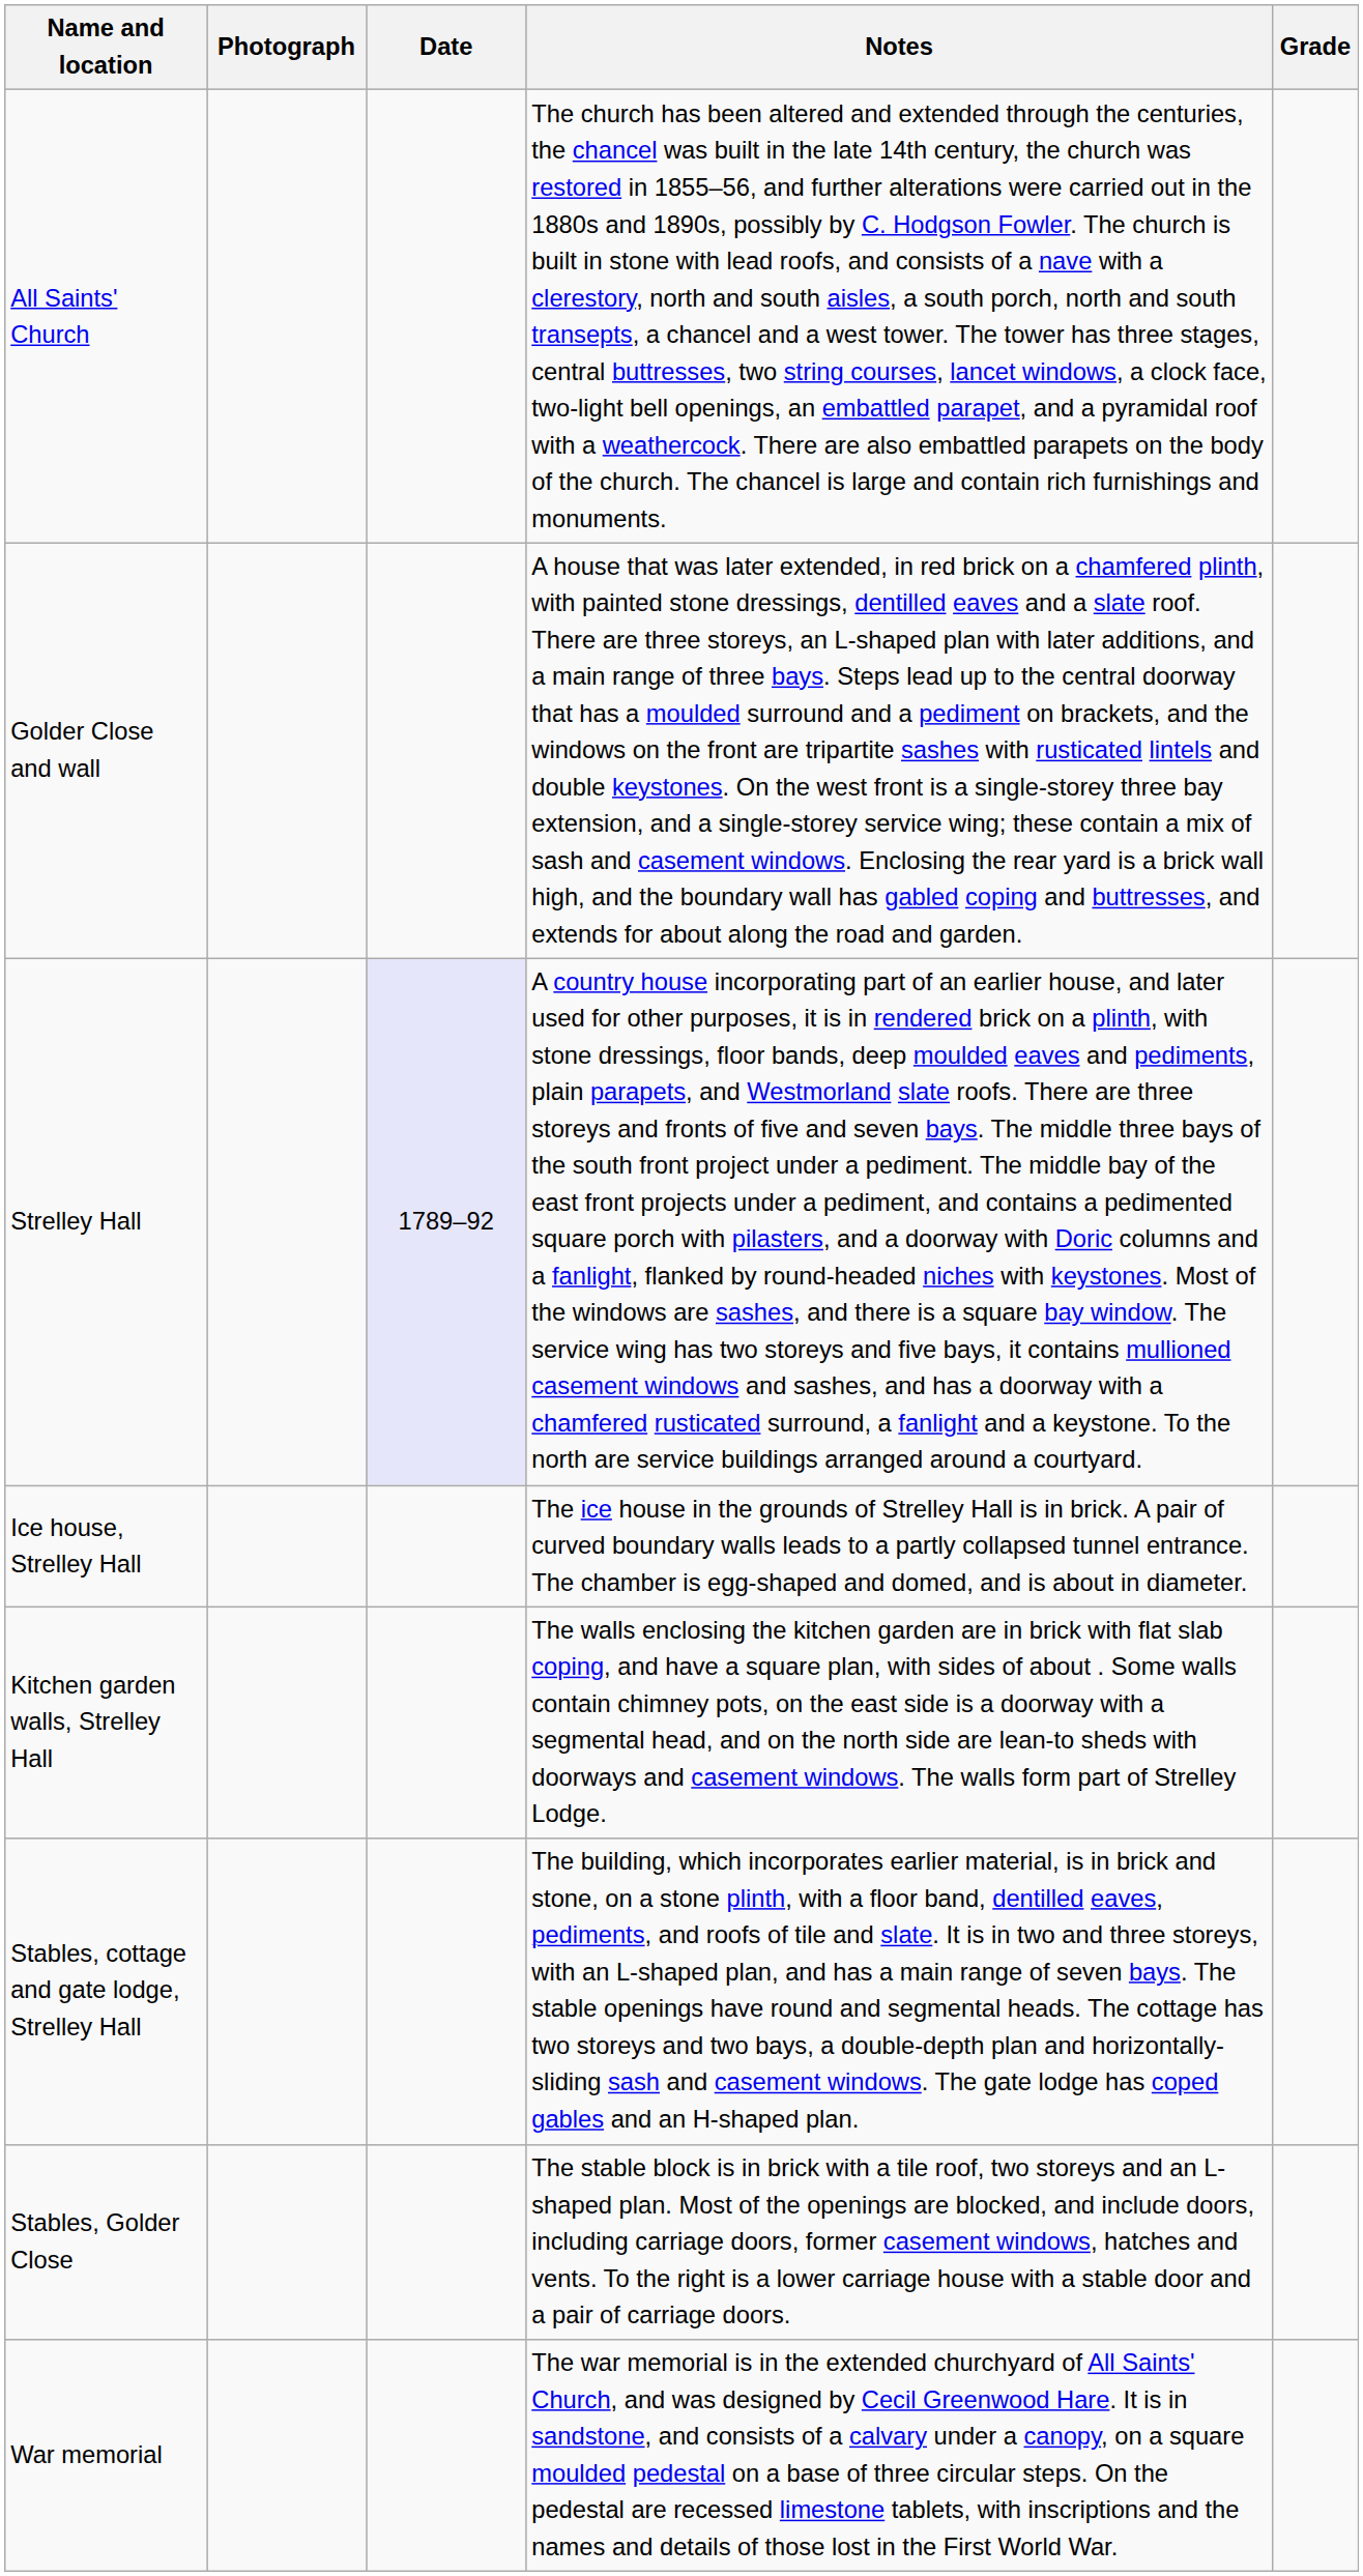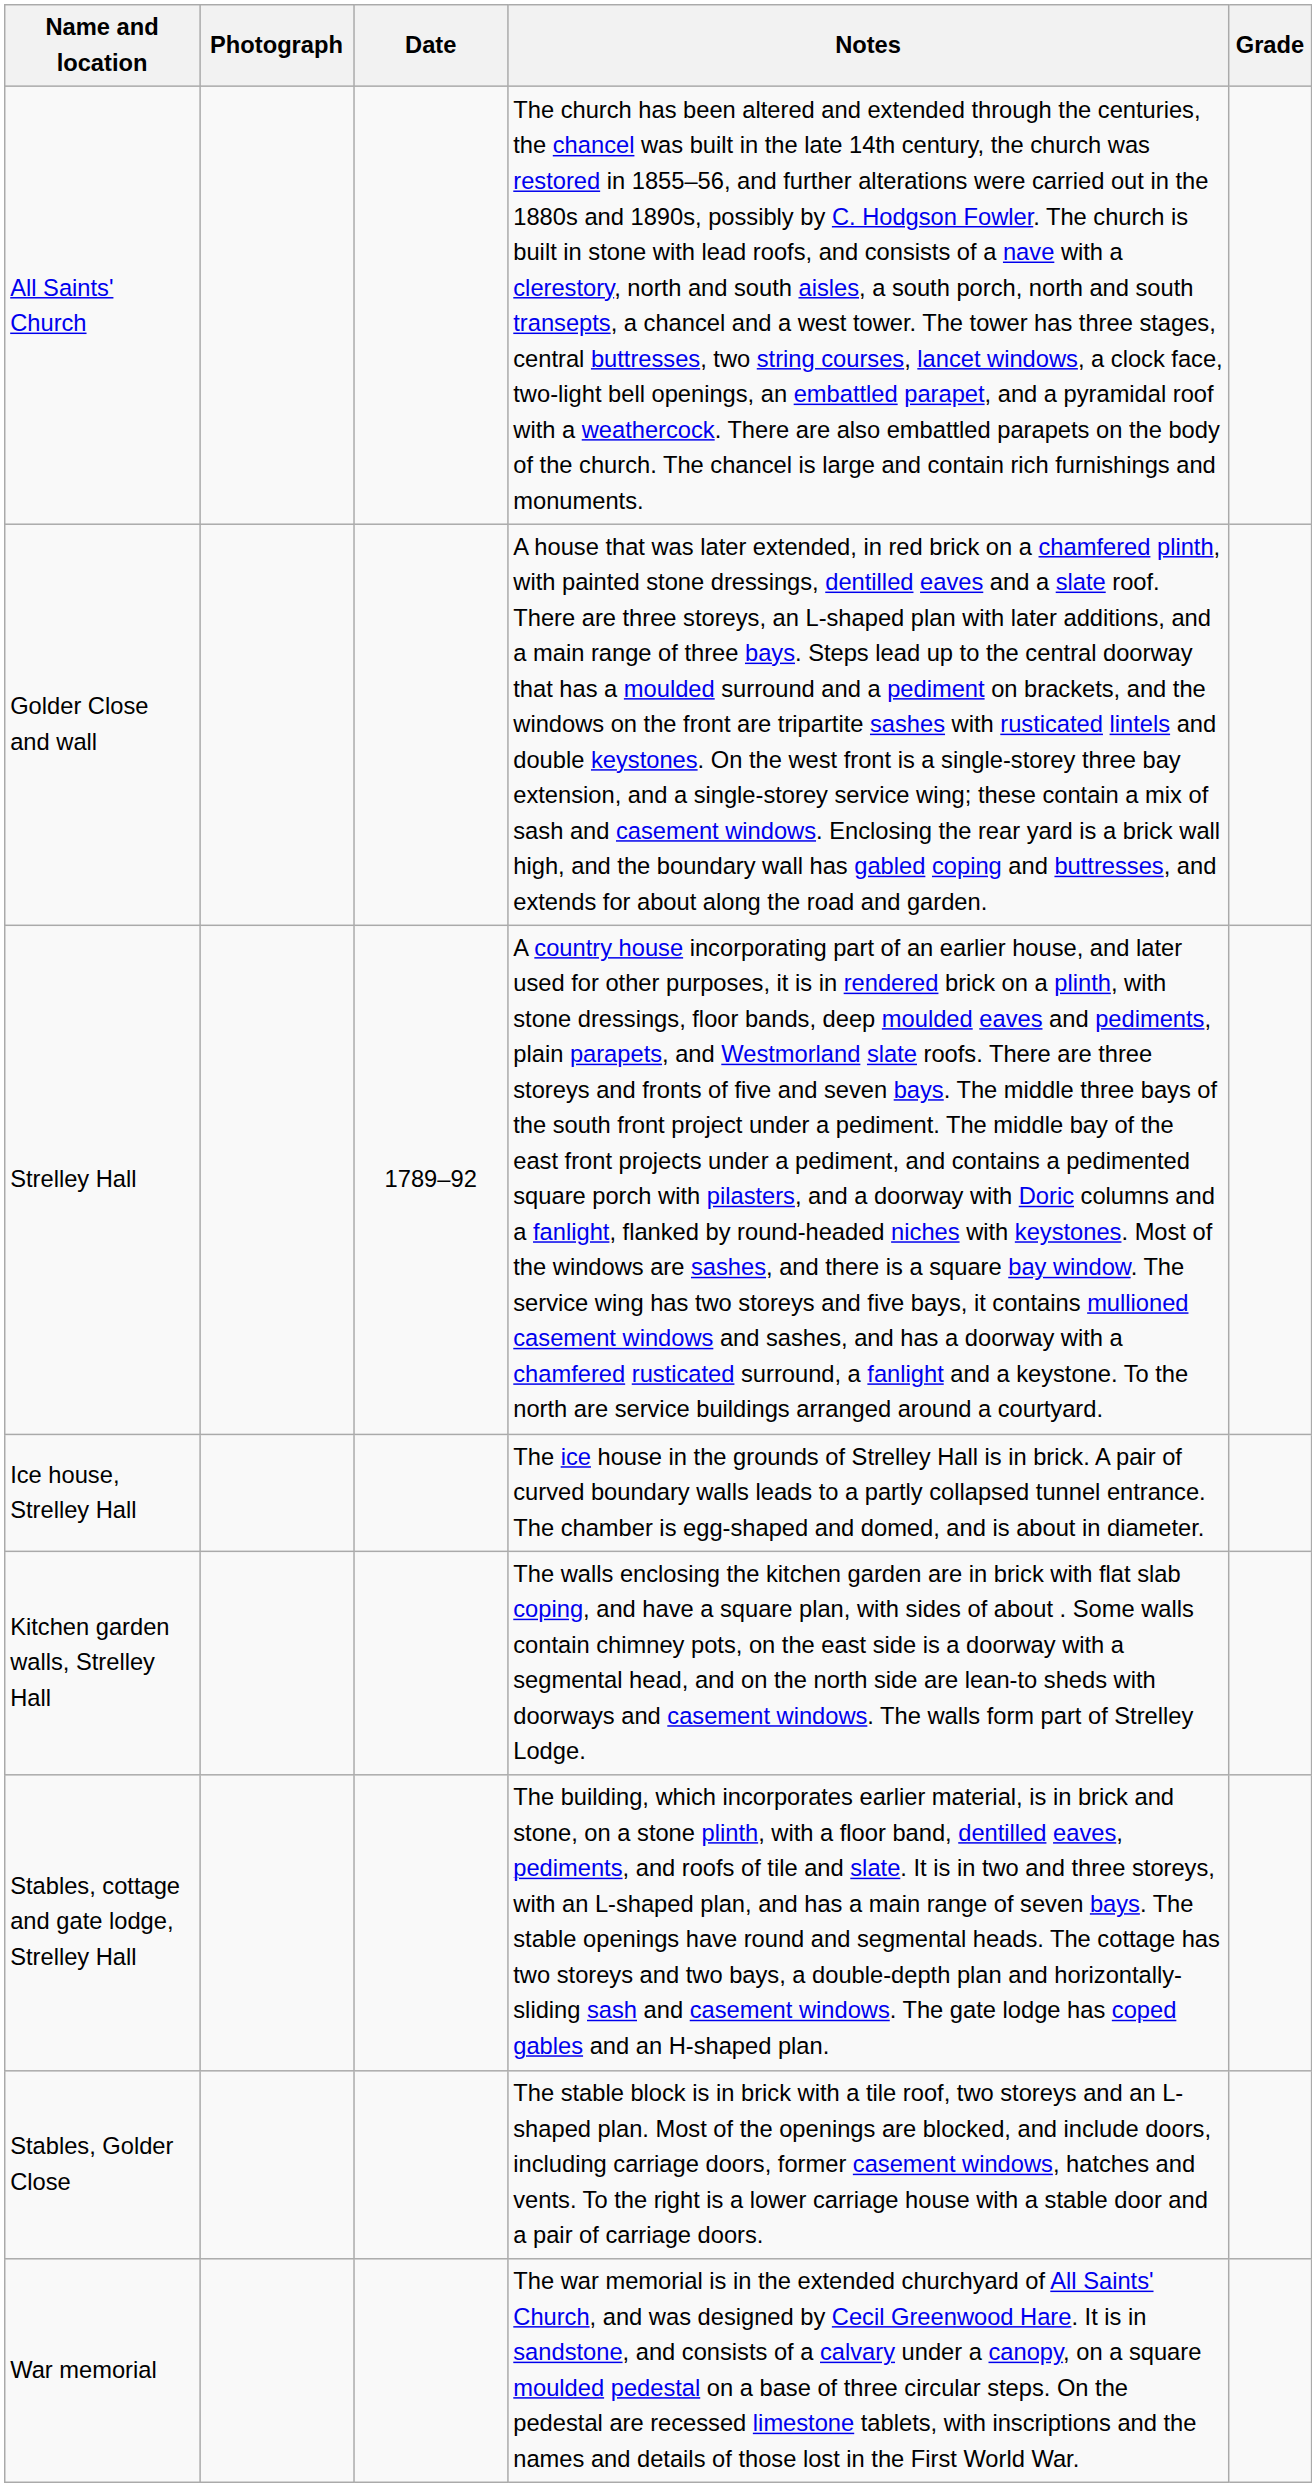Strelley Hall | Date: lavender background -> no background
